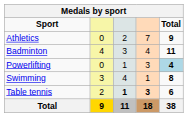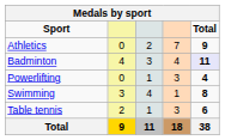Badminton | Total: no background -> lavender background
Powerlifting | Total: lightblue background -> no background
Table tennis | column 3: bold -> normal
Table tennis | column 4: bold -> normal
